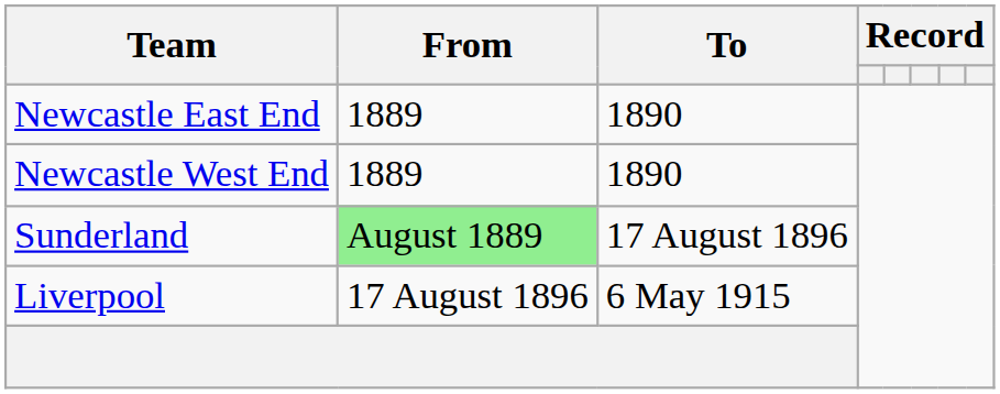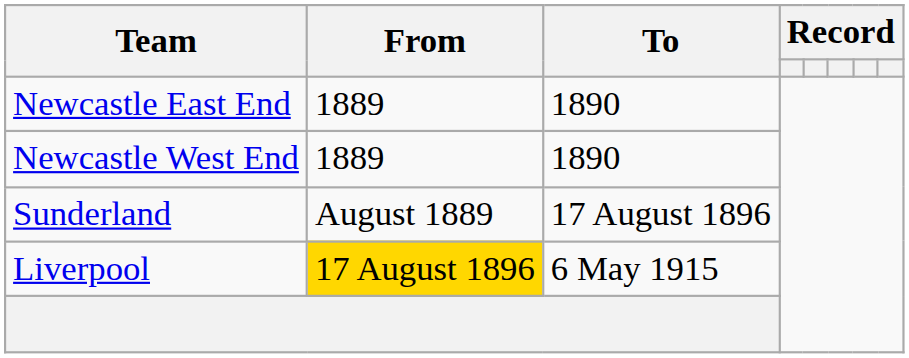Sunderland | From: lightgreen background -> no background
Liverpool | From: no background -> gold background
